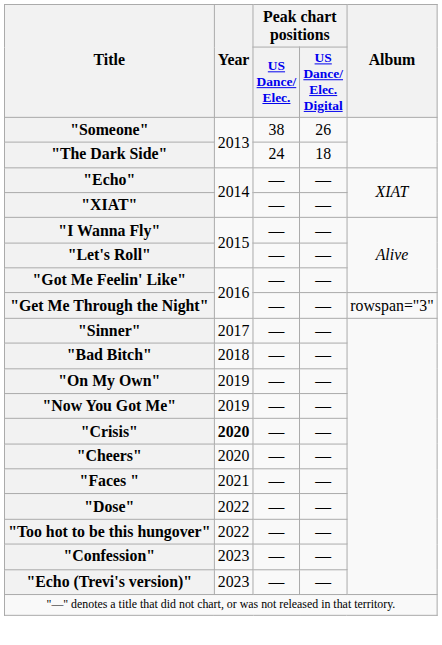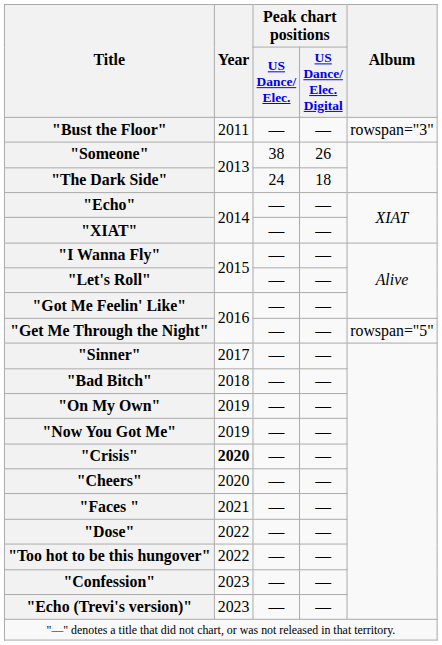+ row: "Bust the Floor" | 2011 | — | — | rowspan="3"
"Get Me Through the Night" | Album: rowspan="3" -> rowspan="5"
